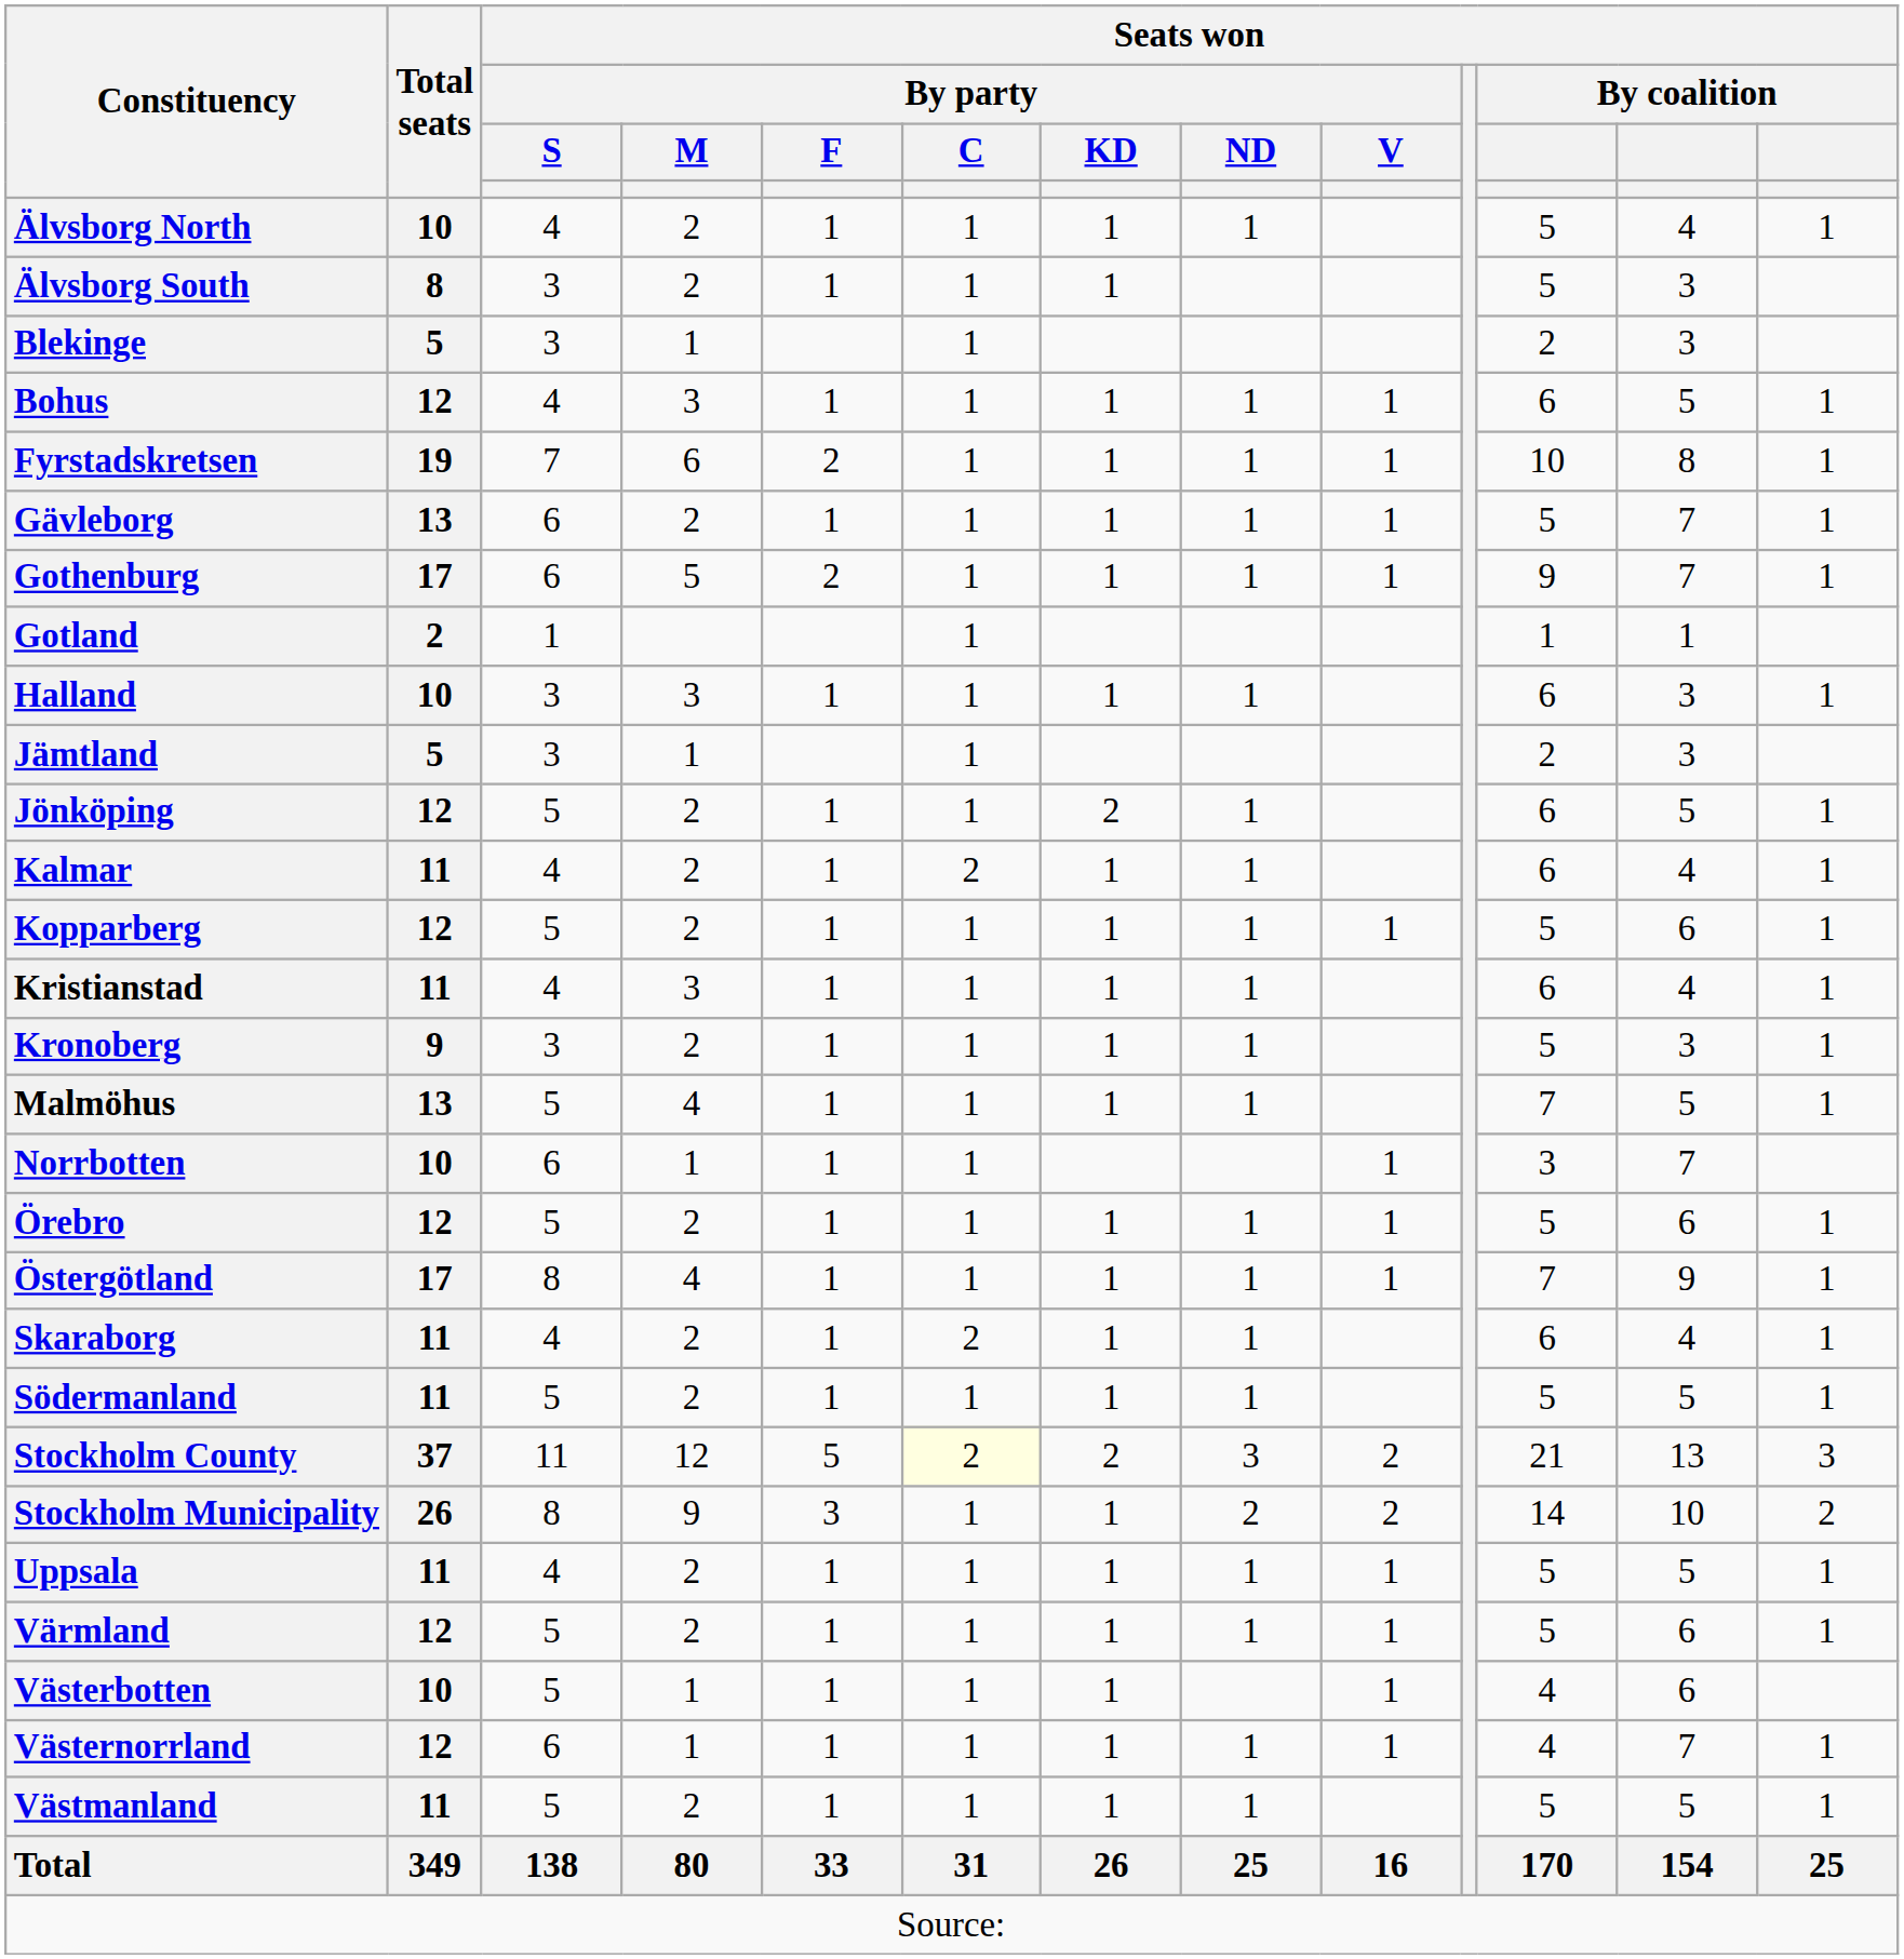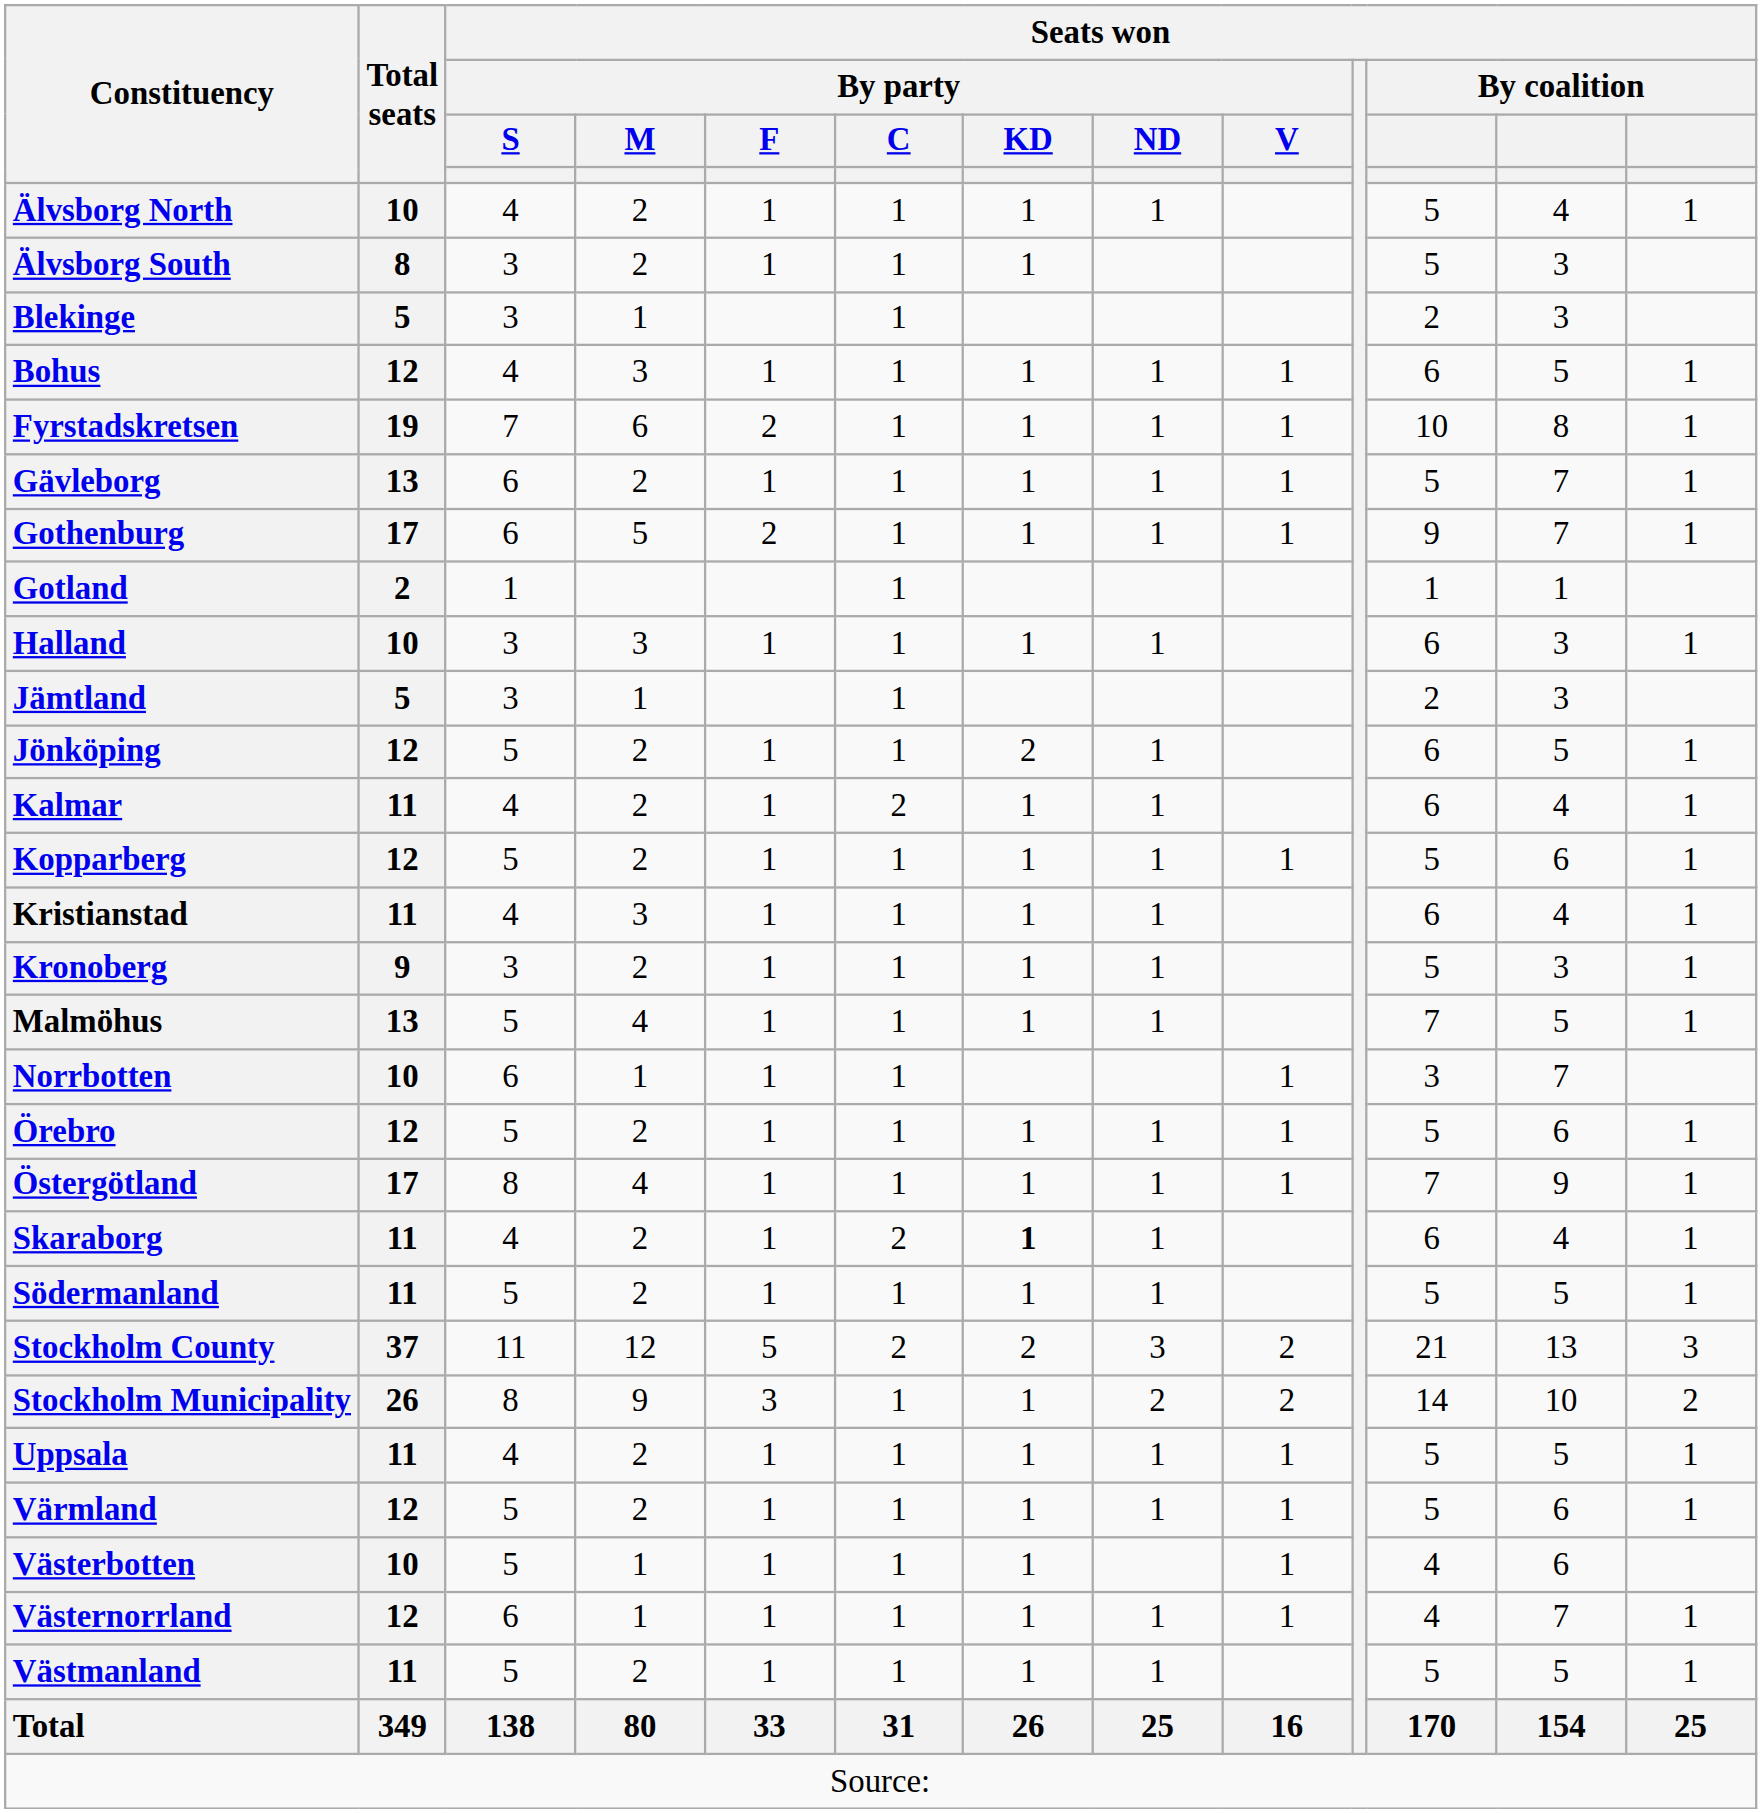Skaraborg | Seats won / By party / KD: normal -> bold
Stockholm County | Seats won / By party / C: lightyellow background -> no background
